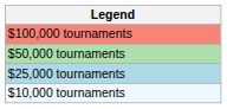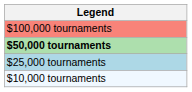row 3 | column 1: normal -> bold
